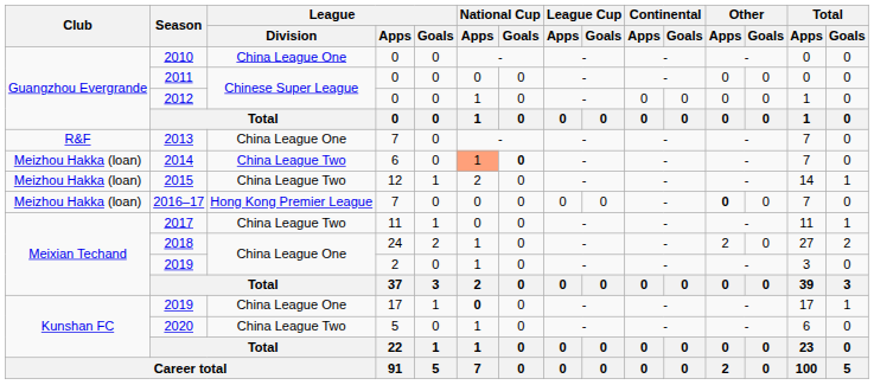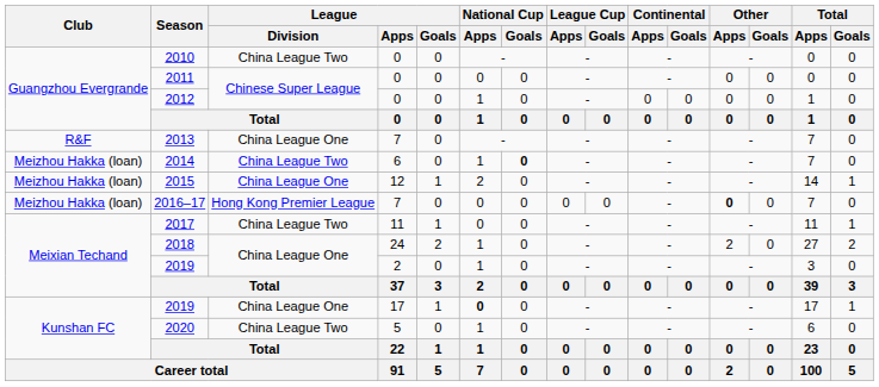2010 | League / Division: China League One -> China League Two
2014 | National Cup / Apps: lightsalmon background -> no background
2015 | League / Division: China League Two -> China League One
